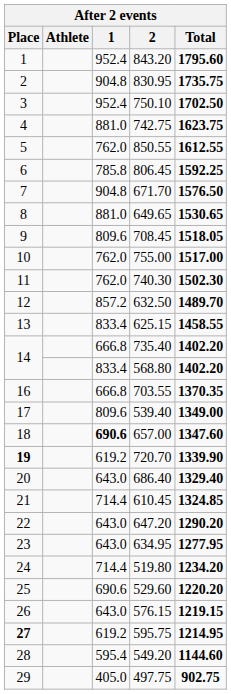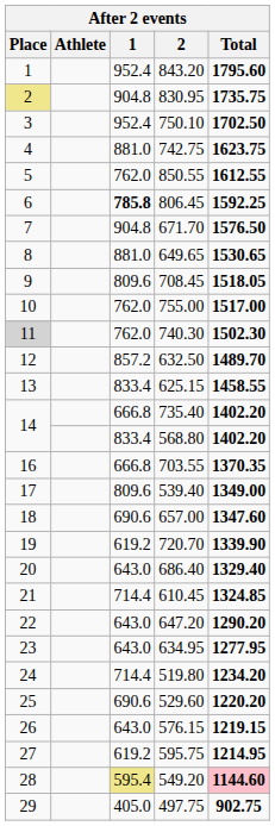830.95 | Place: no background -> khaki background
806.45 | 1: normal -> bold
740.30 | Place: no background -> lightgrey background
657.00 | 1: bold -> normal
720.70 | Place: bold -> normal
595.75 | Place: bold -> normal
549.20 | 1: no background -> khaki background
549.20 | Total: no background -> pink background
